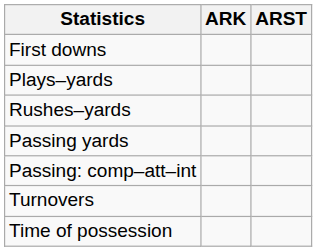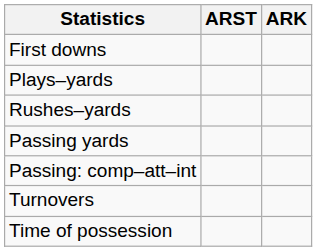columns swapped: ARST <-> ARK
